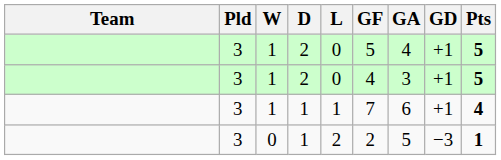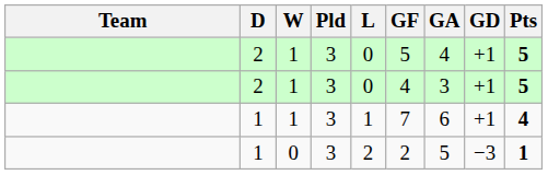columns swapped: Pld <-> D
